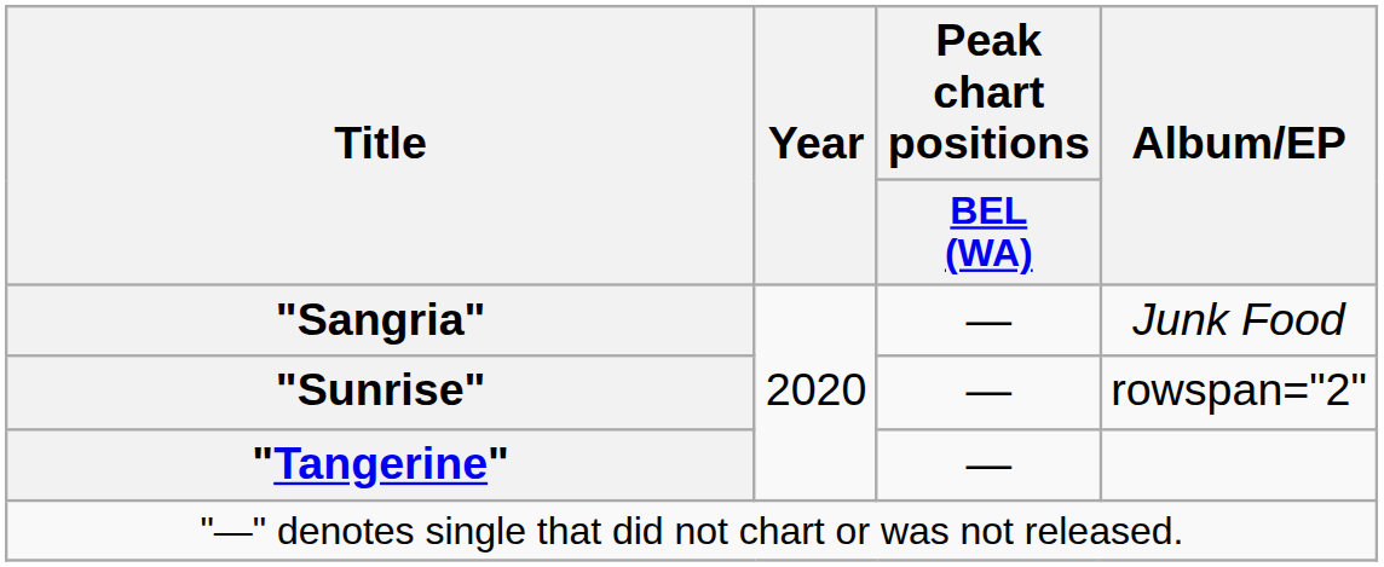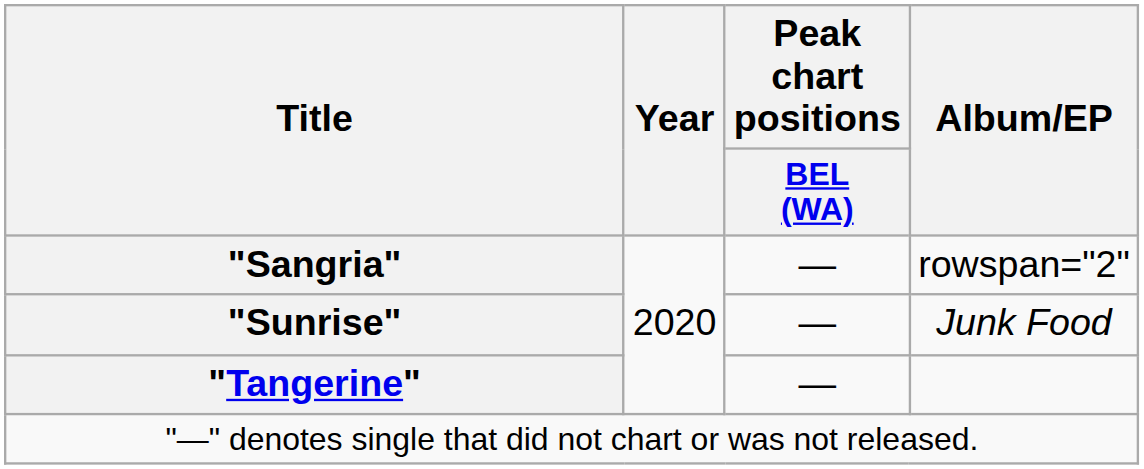"Sangria" | Album/EP: Junk Food -> rowspan="2"
"Sunrise" | Album/EP: rowspan="2" -> Junk Food
